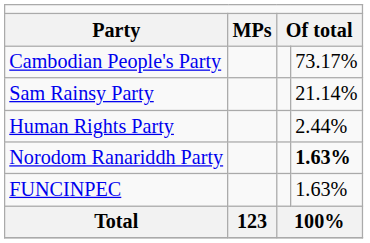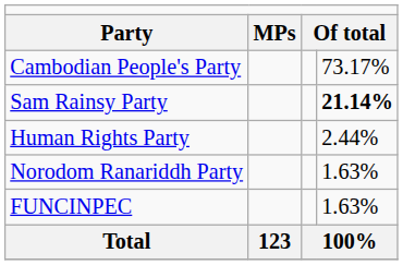Sam Rainsy Party | column 4: normal -> bold
Norodom Ranariddh Party | column 4: bold -> normal
